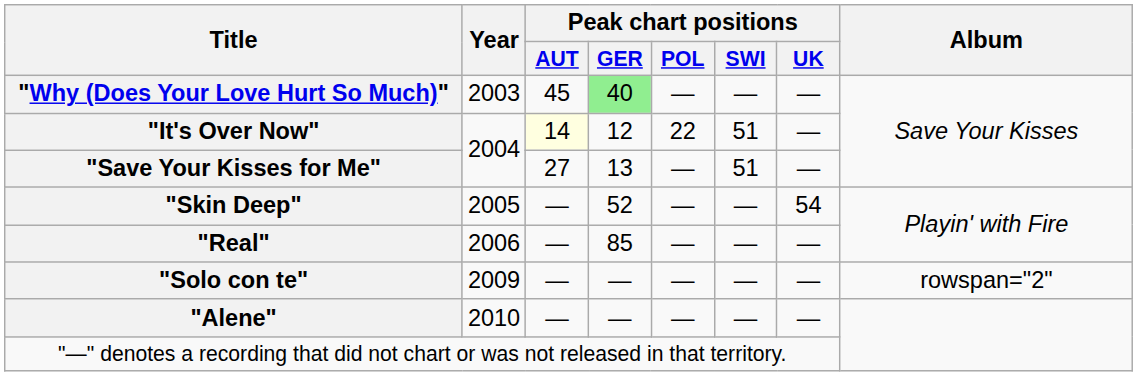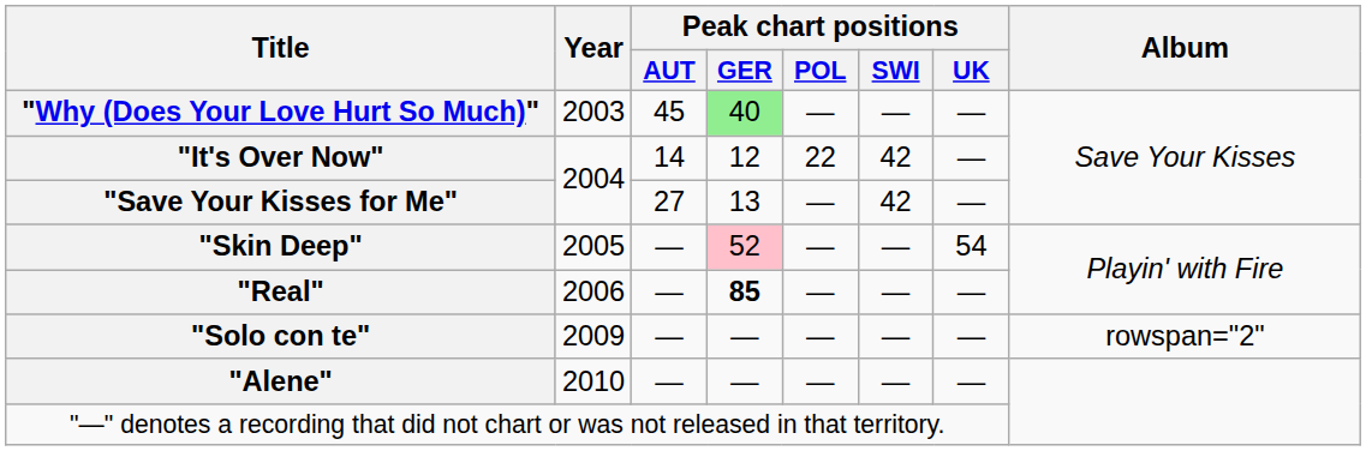"It's Over Now" | Peak chart positions / AUT: lightyellow background -> no background
"It's Over Now" | Peak chart positions / SWI: 51 -> 42
"Save Your Kisses for Me" | Peak chart positions / SWI: 51 -> 42
"Skin Deep" | Peak chart positions / GER: no background -> pink background
"Real" | Peak chart positions / GER: normal -> bold
